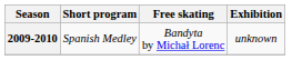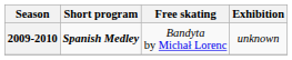2009-2010 | Short program: normal -> bold
